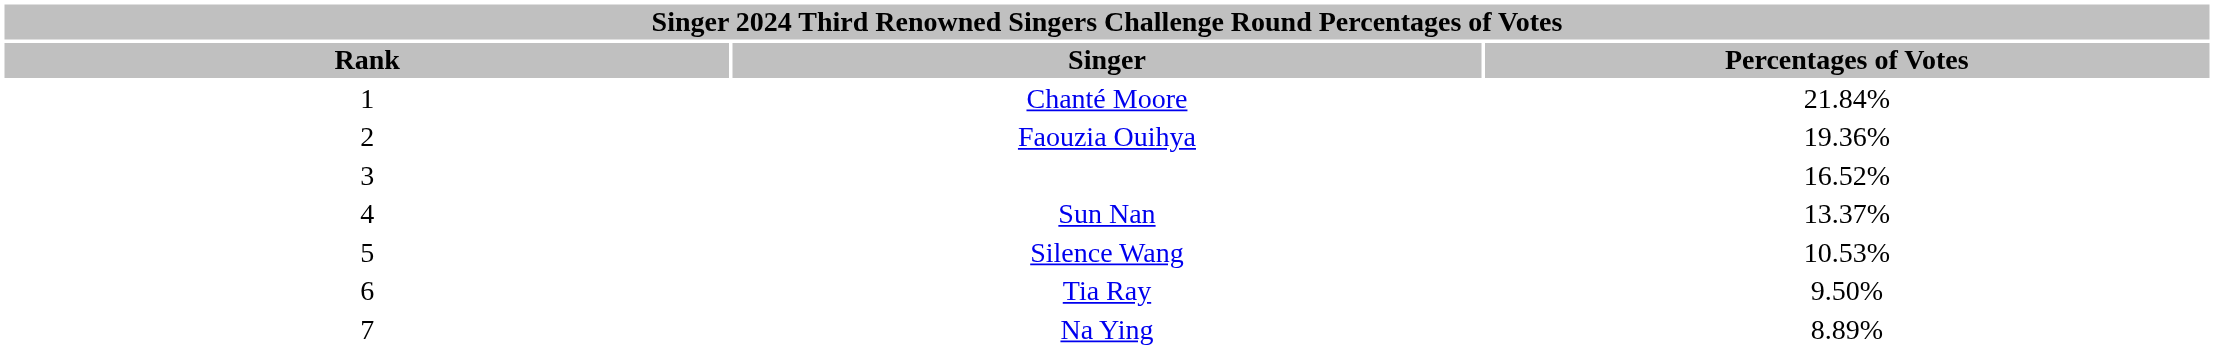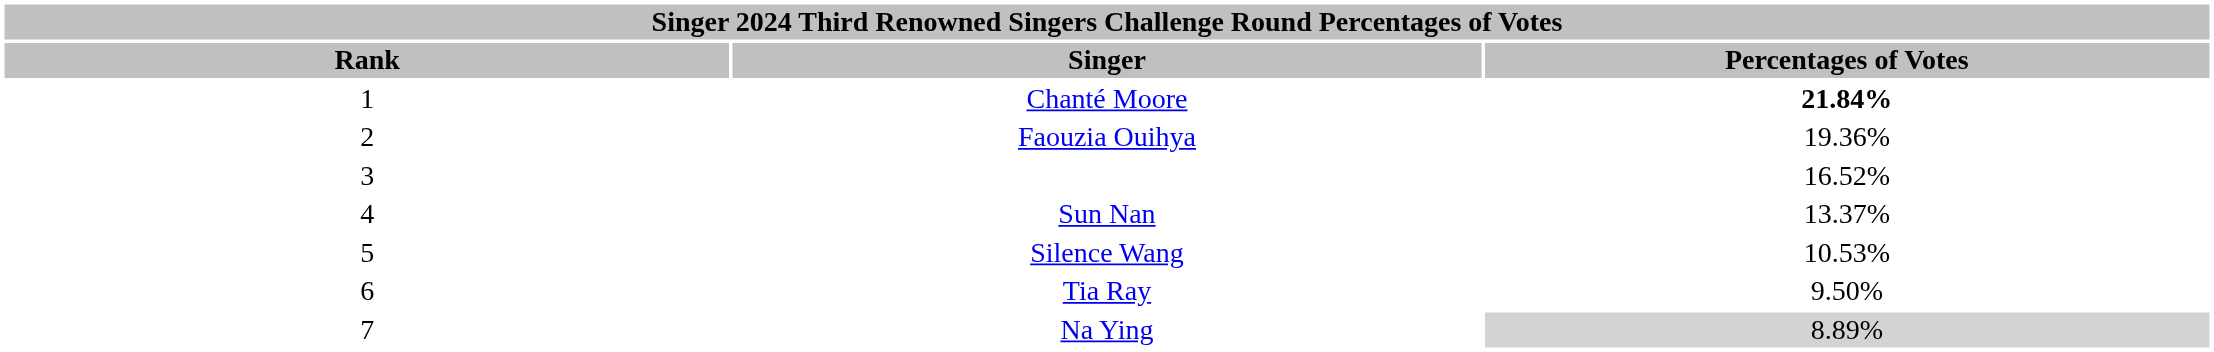Chanté Moore | column 3: normal -> bold
Na Ying | column 3: no background -> lightgrey background
